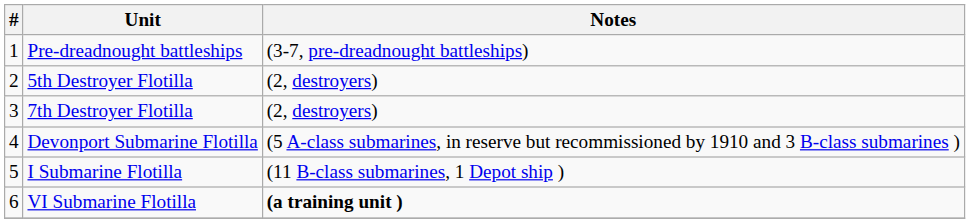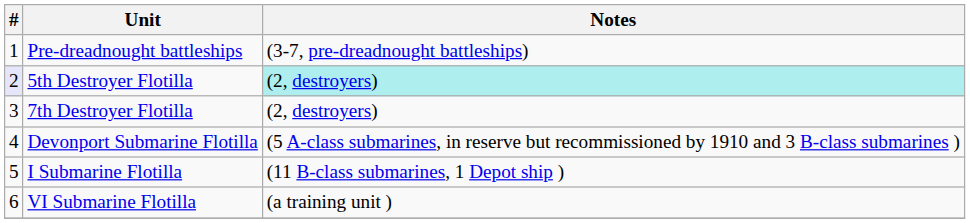5th Destroyer Flotilla | #: no background -> lavender background
5th Destroyer Flotilla | Notes: no background -> paleturquoise background
VI Submarine Flotilla | Notes: bold -> normal
